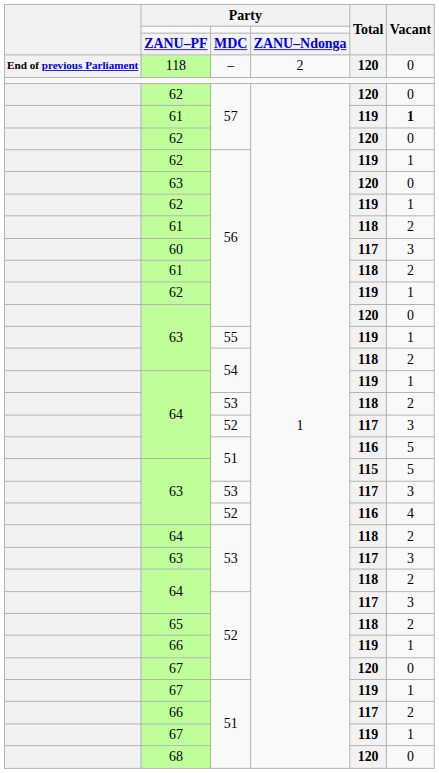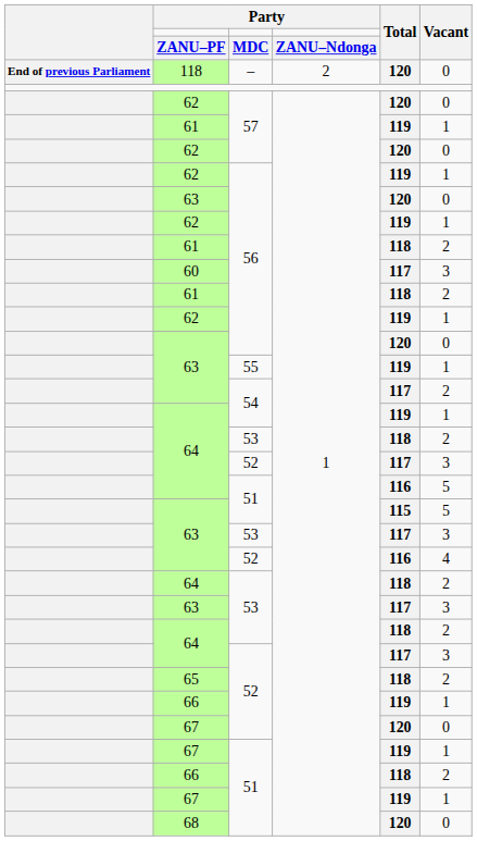61 / 57 | Vacant: bold -> normal
63 / 54 | Total: 118 -> 117
66 / 51 | Total: 117 -> 118
